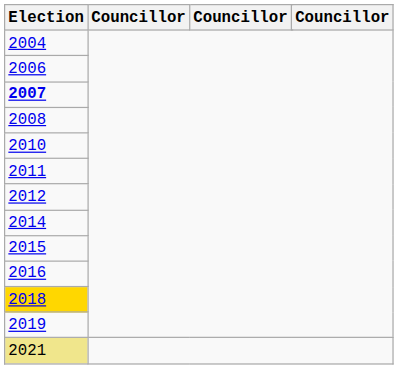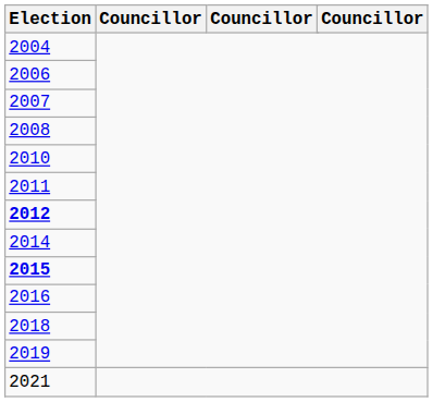2007 | Election: bold -> normal
2012 | Election: normal -> bold
2015 | Election: normal -> bold
2018 | Election: gold background -> no background
2021 | Election: khaki background -> no background
